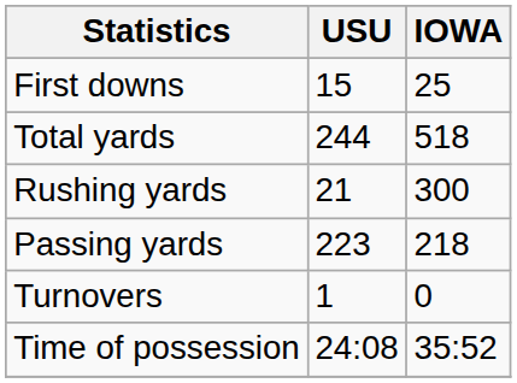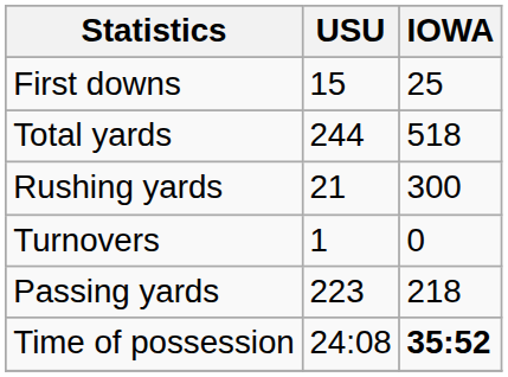rows swapped: Passing yards <-> Turnovers
Time of possession | IOWA: normal -> bold
